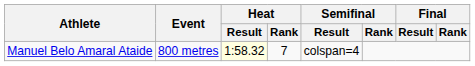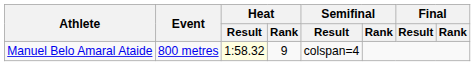Manuel Belo Amaral Ataide | Heat / Rank: 7 -> 9
